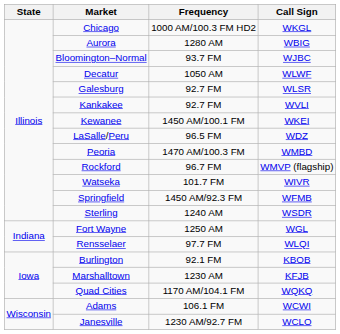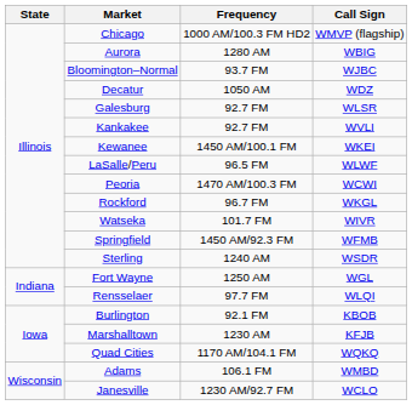Chicago | Call Sign: WKGL -> WMVP (flagship)
Decatur | Call Sign: WLWF -> WDZ
LaSalle/Peru | Call Sign: WDZ -> WLWF
Peoria | Call Sign: WMBD -> WCWI
Rockford | Call Sign: WMVP (flagship) -> WKGL
Adams | Call Sign: WCWI -> WMBD
